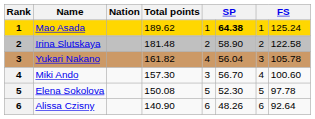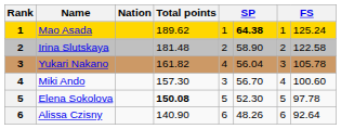Elena Sokolova | Total points: normal -> bold
